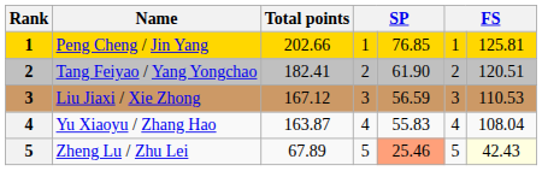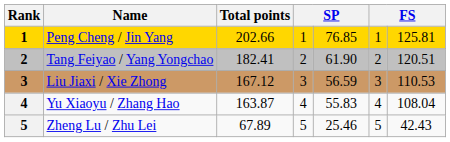Zheng Lu / Zhu Lei | column 5: lightsalmon background -> no background
Zheng Lu / Zhu Lei | column 7: lightyellow background -> no background
